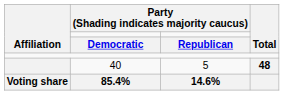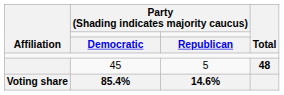48 | column 2: 40 -> 45
